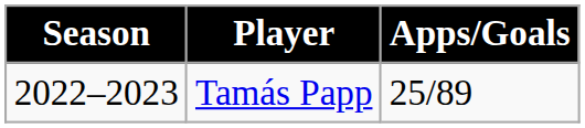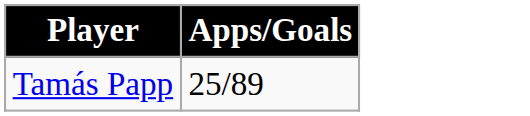- column: Season | 2022–2023
